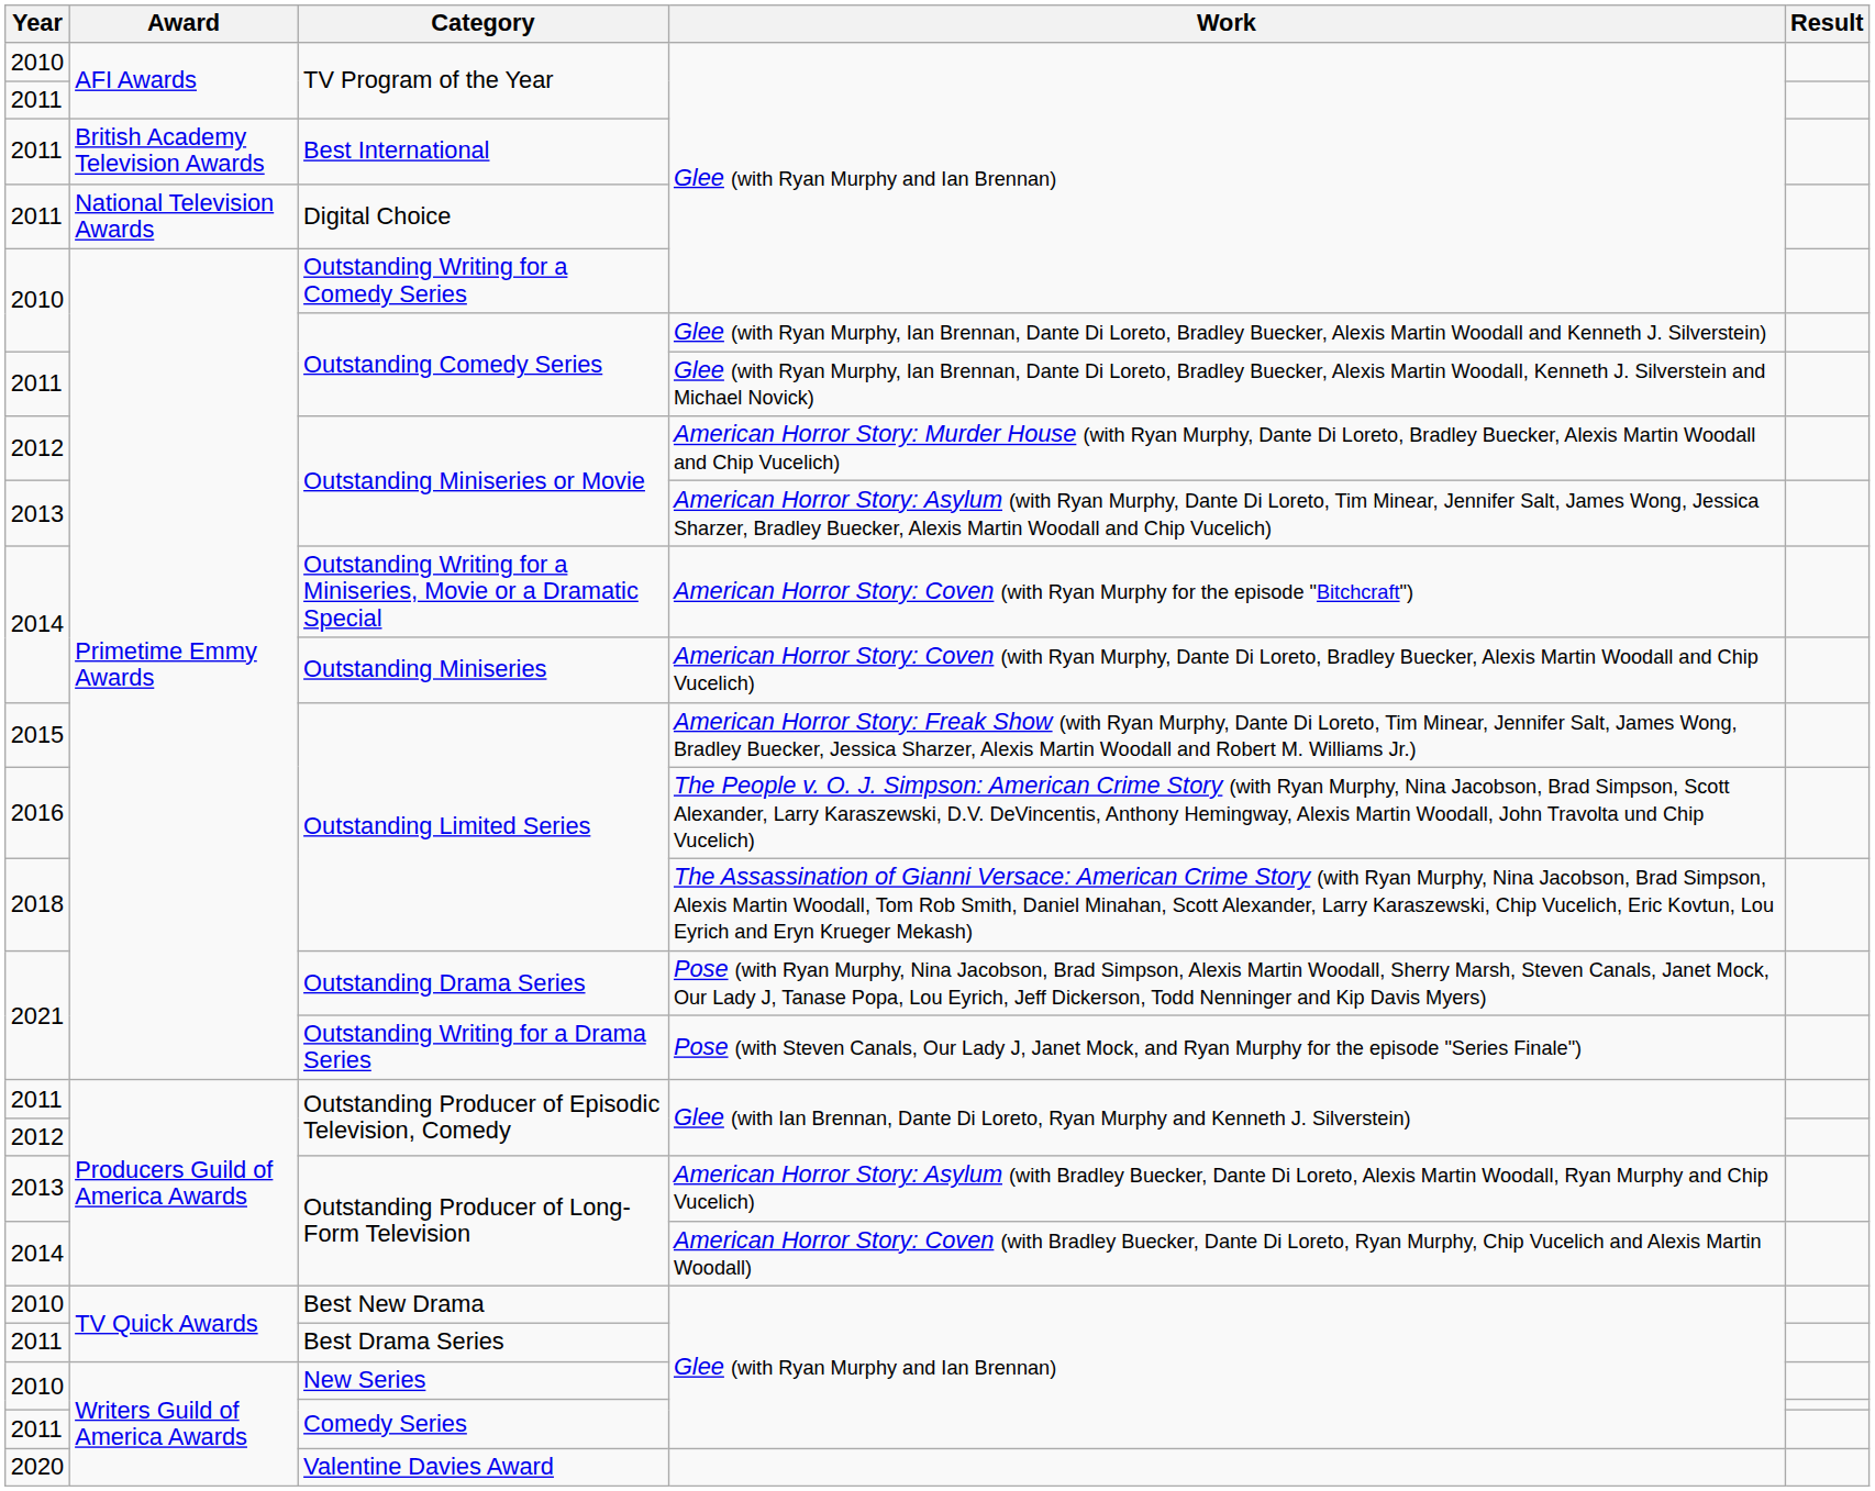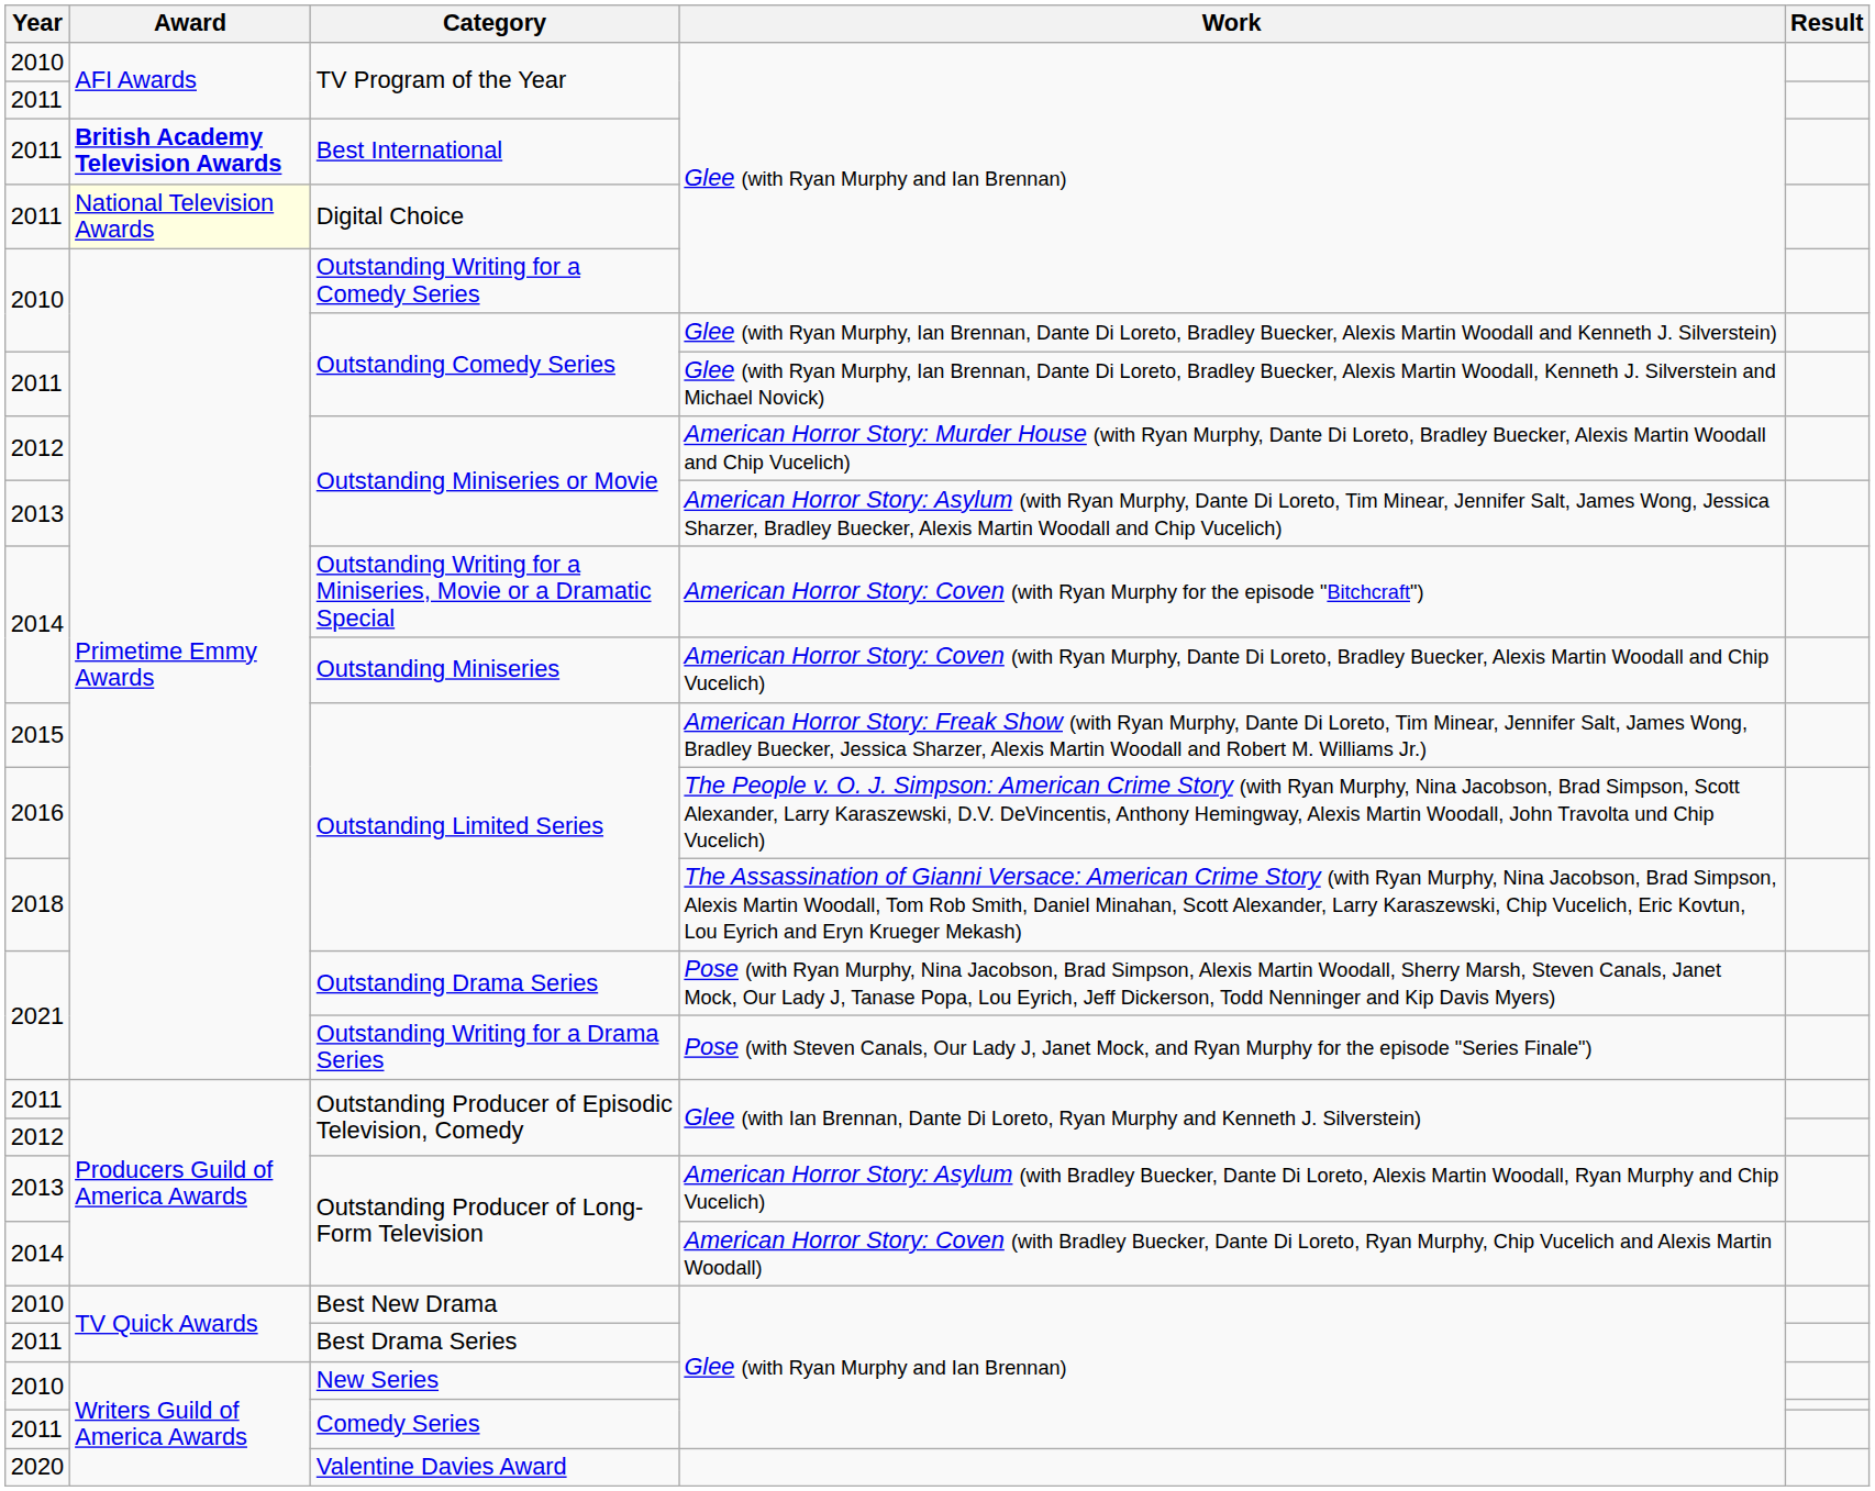Best International | Award: normal -> bold
Digital Choice | Award: no background -> lightyellow background
